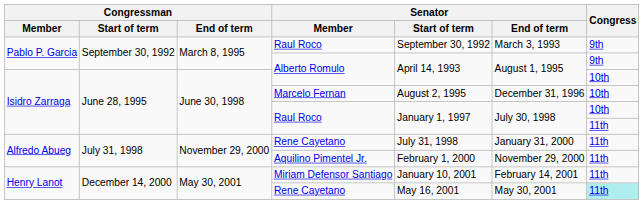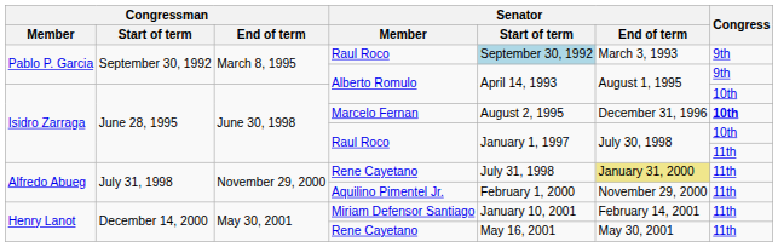Pablo P. Garcia / Raul Roco | Senator / Start of term: no background -> lightblue background
Marcelo Fernan | Congress: normal -> bold
Alfredo Abueg / Rene Cayetano | Senator / End of term: no background -> khaki background
Henry Lanot / Rene Cayetano | Congress: paleturquoise background -> no background
